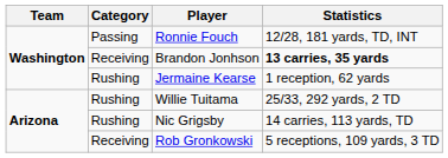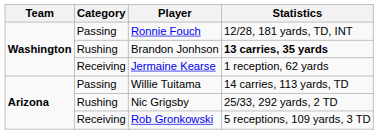Brandon Jonhson | Category: Receiving -> Rushing
Jermaine Kearse | Category: Rushing -> Receiving
Willie Tuitama | Category: Rushing -> Passing
Willie Tuitama | Statistics: 25/33, 292 yards, 2 TD -> 14 carries, 113 yards, TD
Nic Grigsby | Statistics: 14 carries, 113 yards, TD -> 25/33, 292 yards, 2 TD
